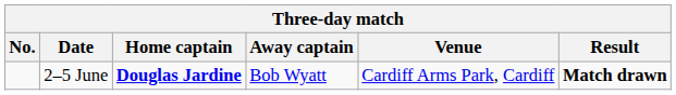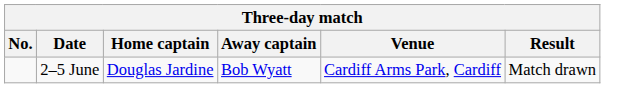2–5 June | Home captain: bold -> normal
2–5 June | Result: bold -> normal
